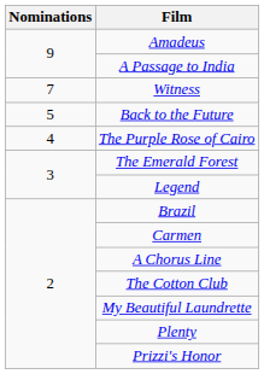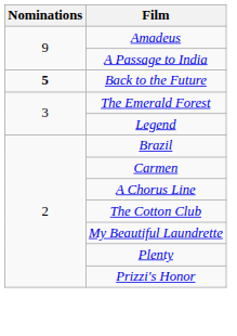- row: 7 | Witness
Back to the Future | Nominations: normal -> bold
- row: 4 | The Purple Rose of Cairo
